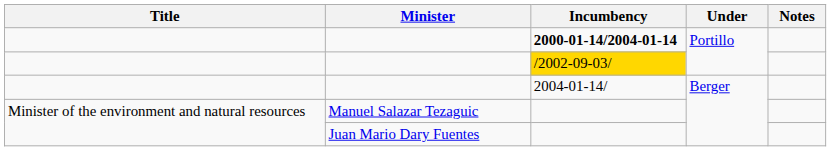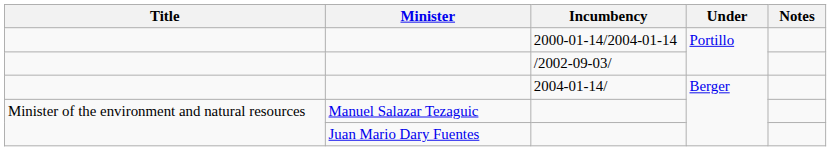2000-01-14/2004-01-14 | Incumbency: bold -> normal
/2002-09-03/ | Incumbency: gold background -> no background
